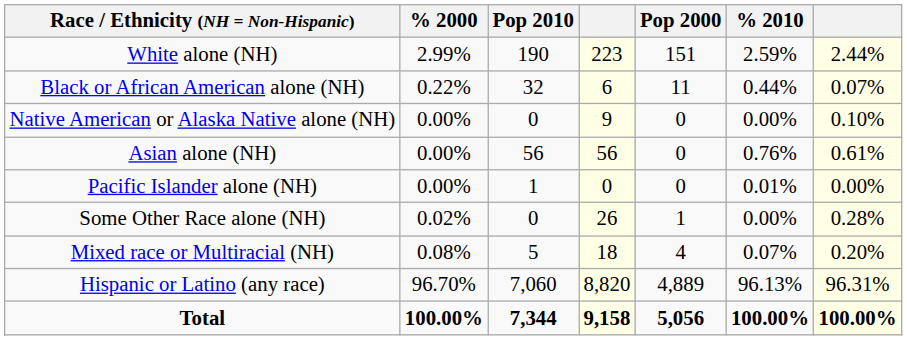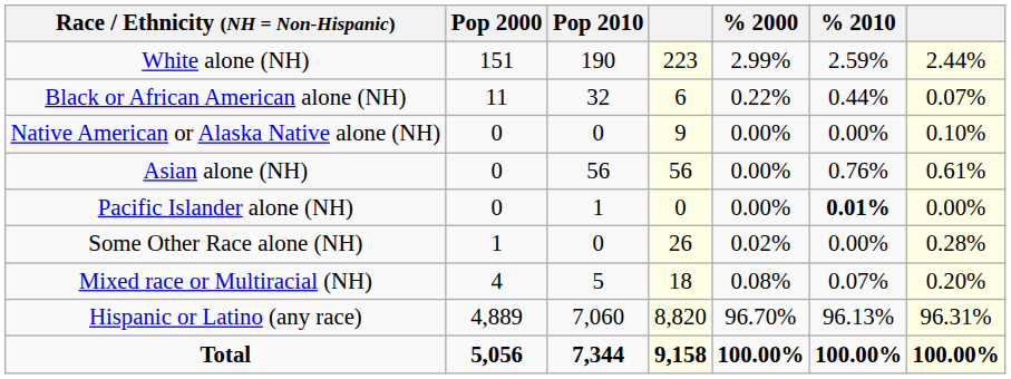columns swapped: Pop 2000 <-> % 2000
Pacific Islander alone (NH) | % 2010: normal -> bold
